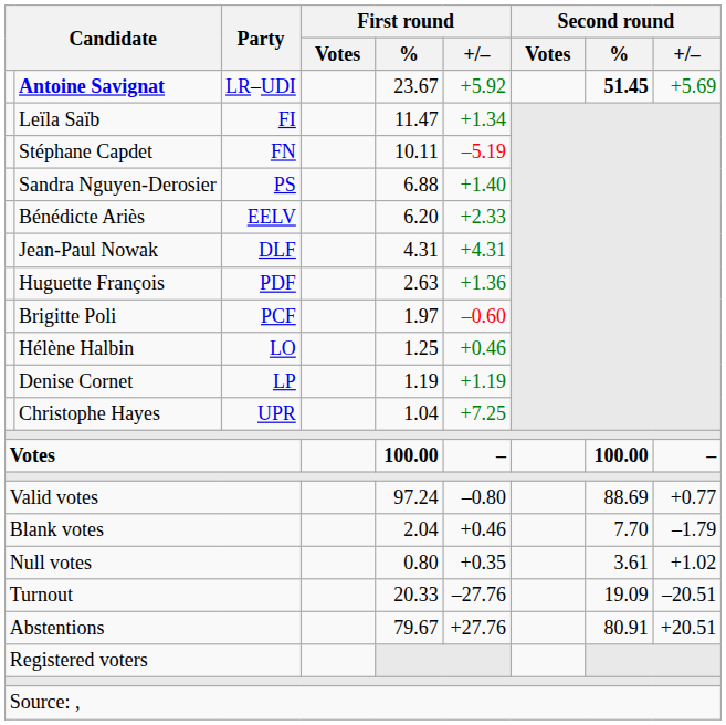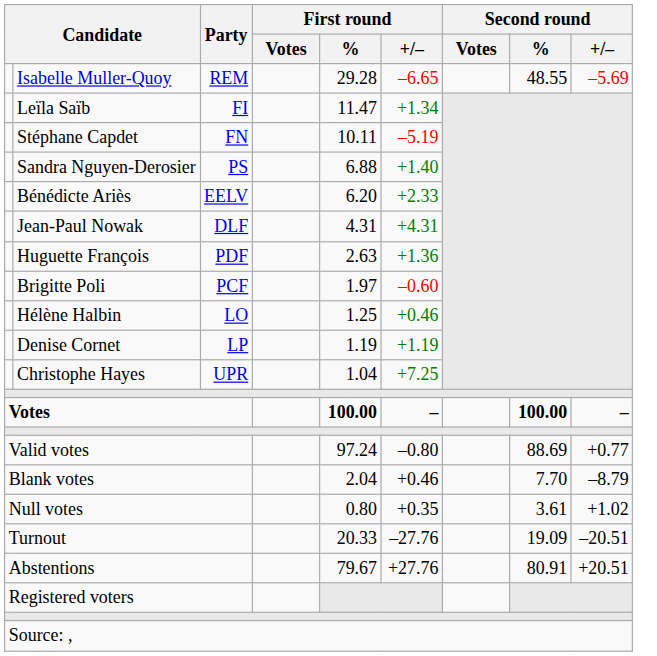+ row: Isabelle Muller-Quoy | REM | 29.28 | –6.65 | 48.55 | –5.69
- row: Antoine Savignat | LR–UDI | 23.67 | +5.92 | 51.45 | +5.69
Blank votes | Second round / +/–: –1.79 -> –8.79
